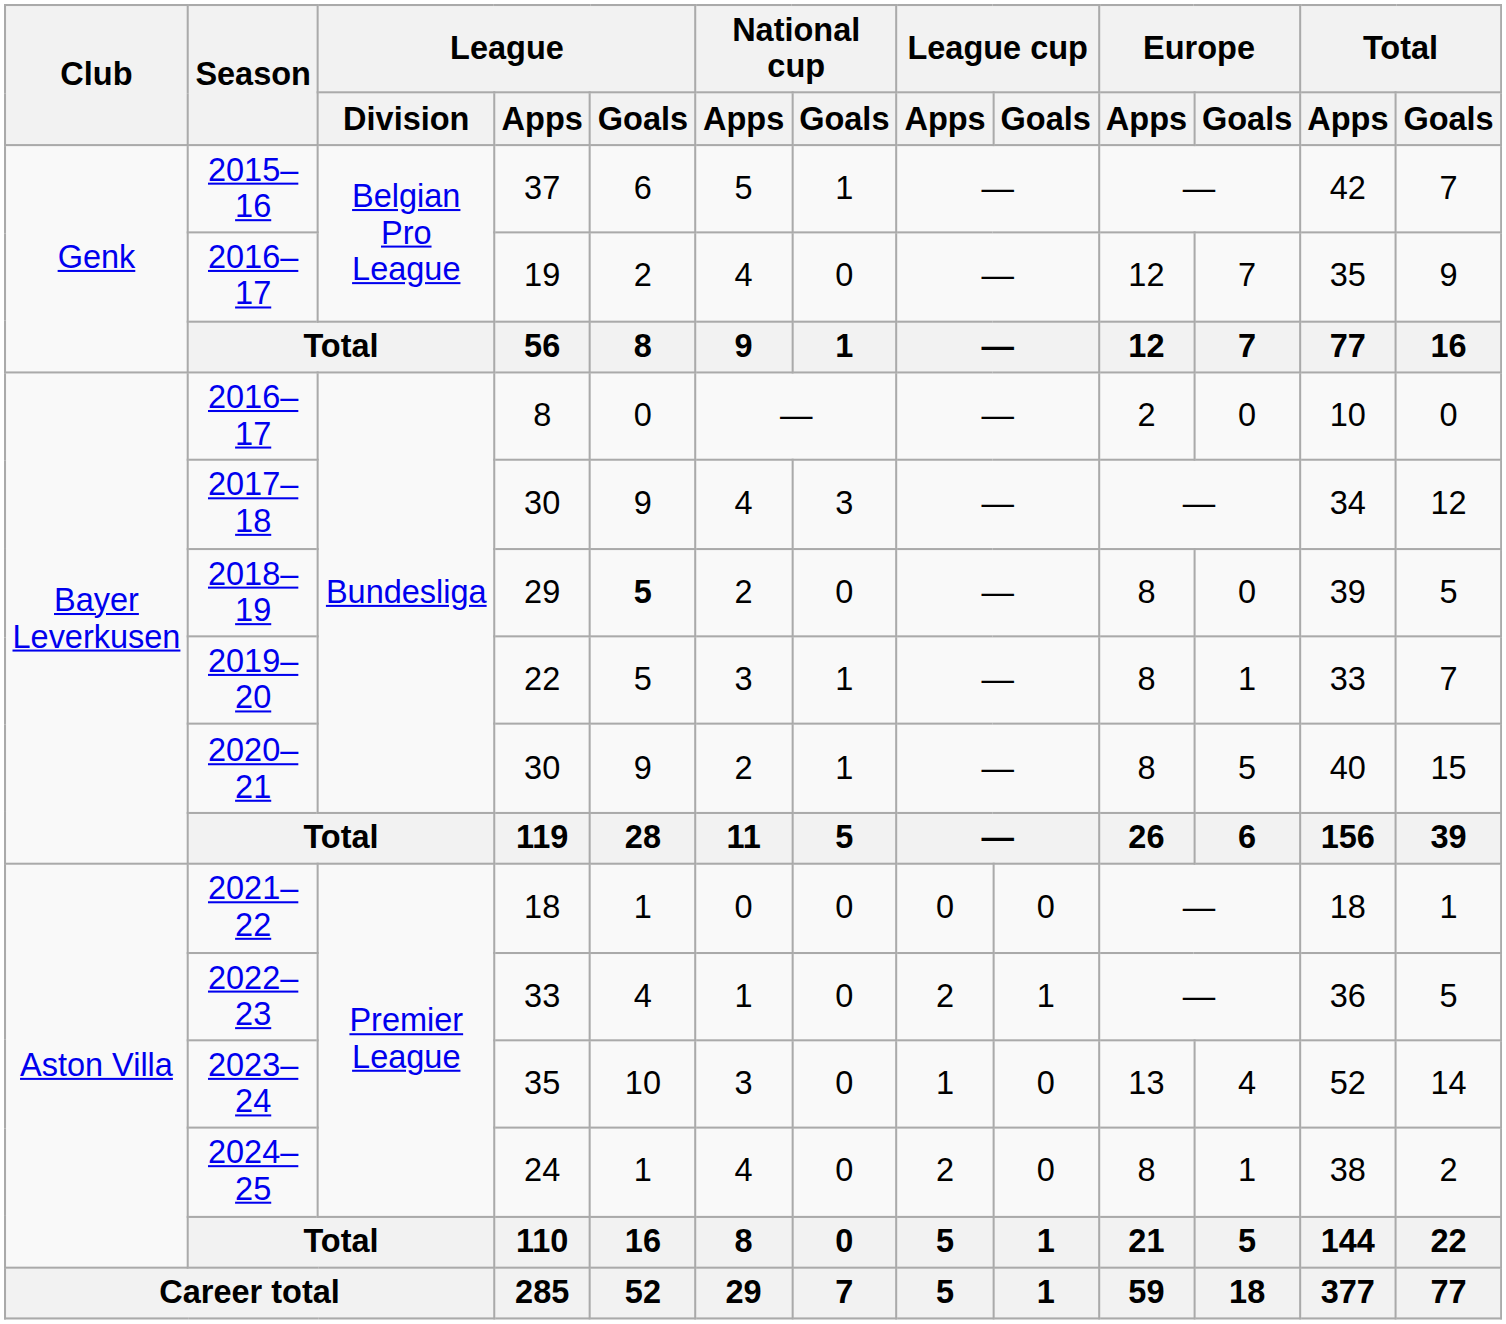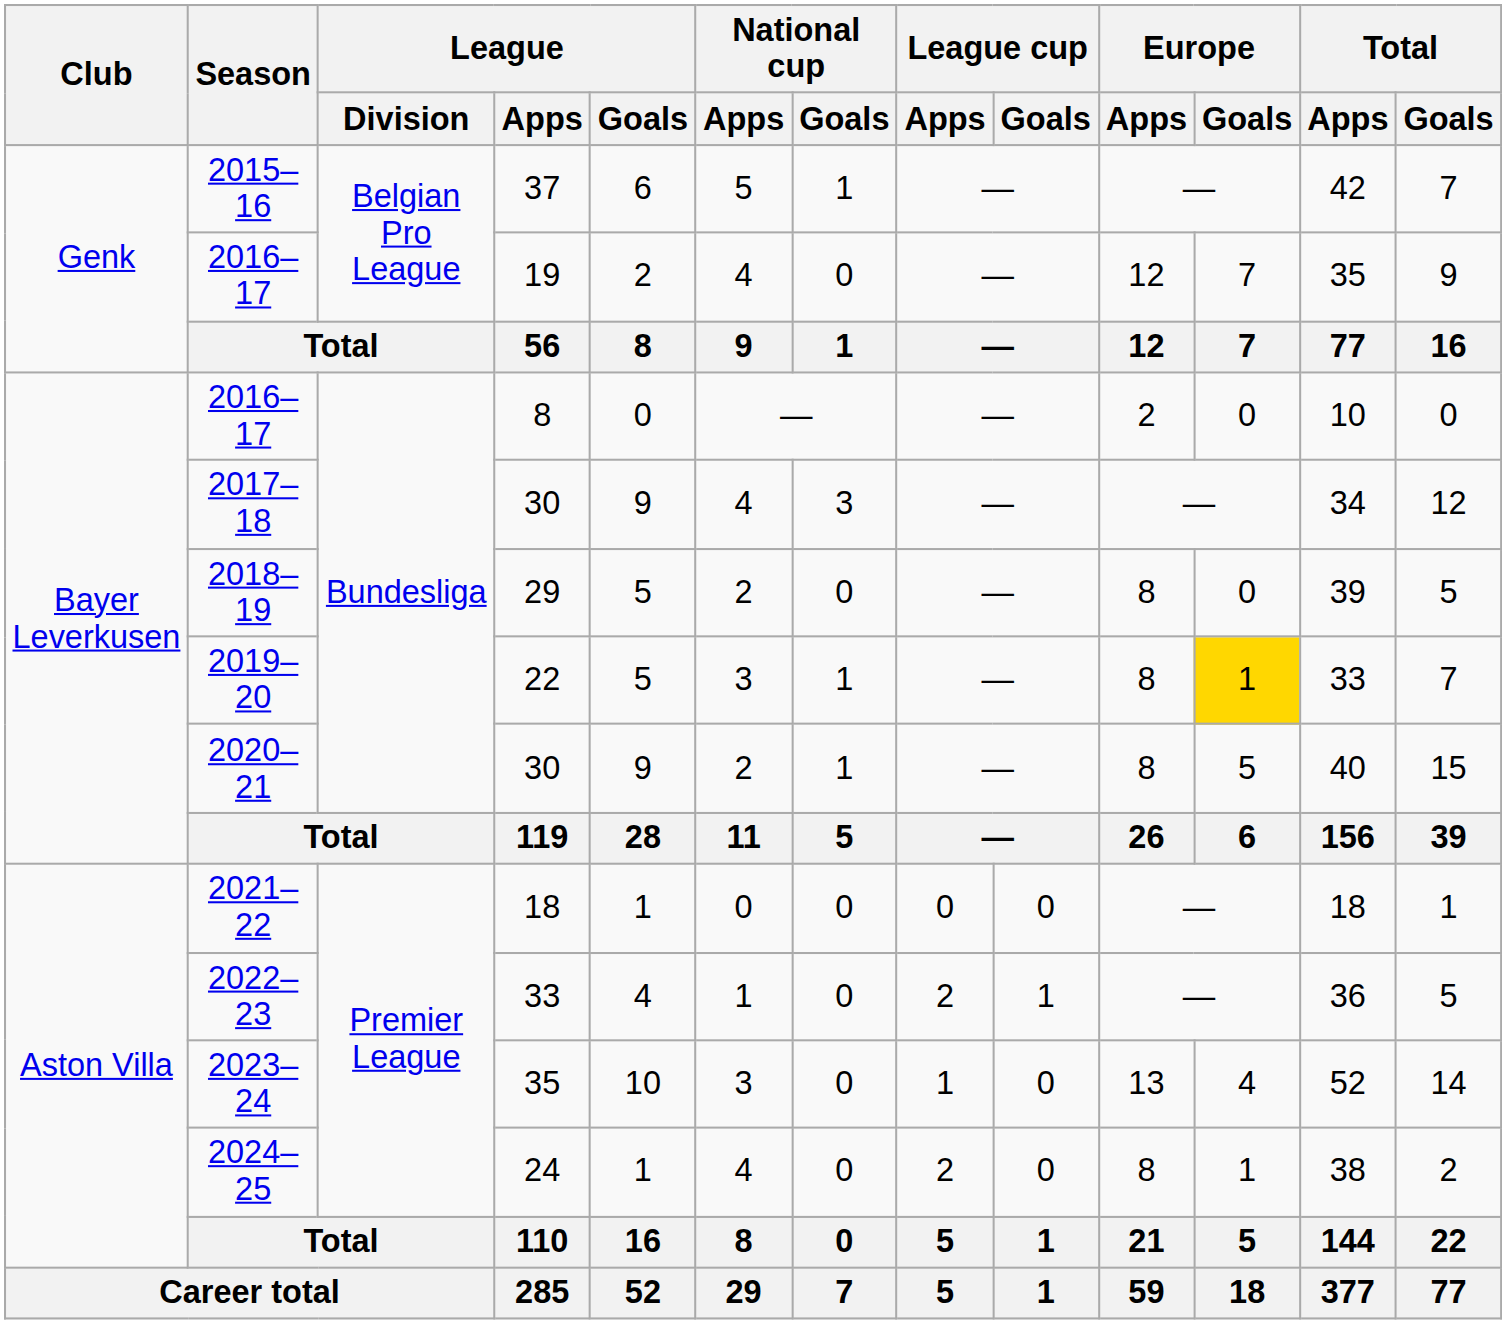2018–19 | League / Goals: bold -> normal
2019–20 | Europe / Goals: no background -> gold background
